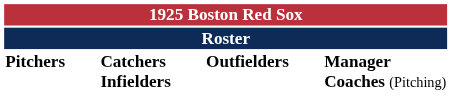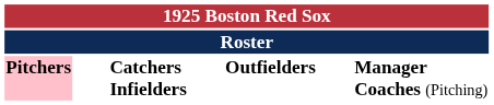Pitchers | column 1: no background -> pink background
